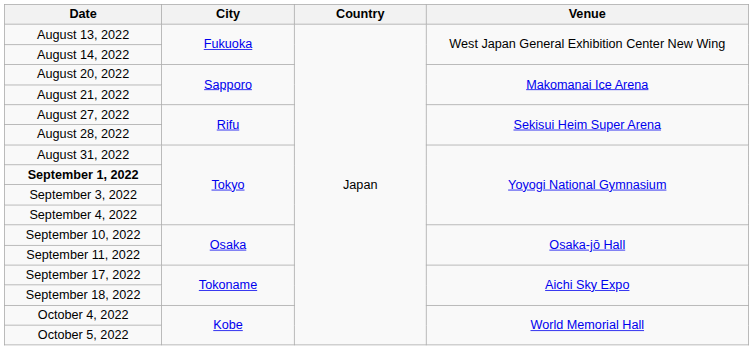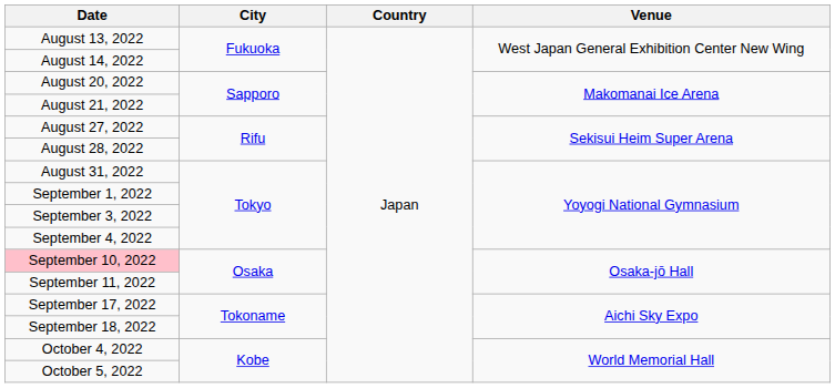September 1, 2022 | Date: bold -> normal
September 10, 2022 | Date: no background -> pink background
